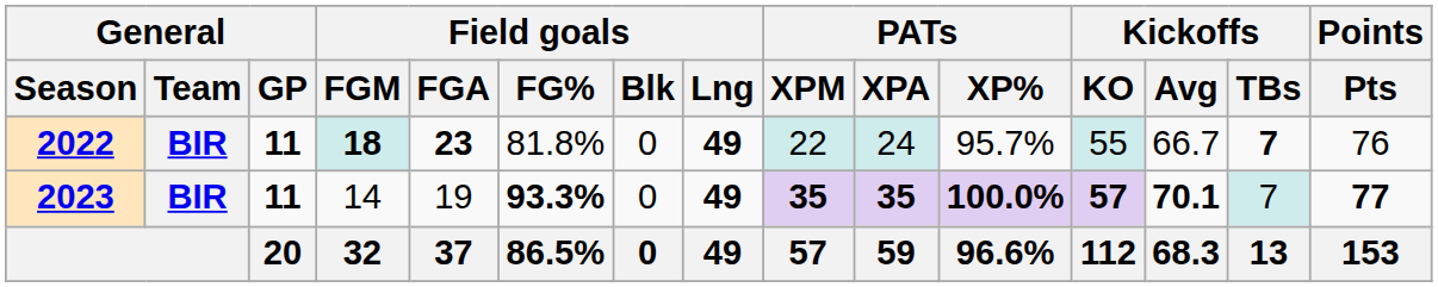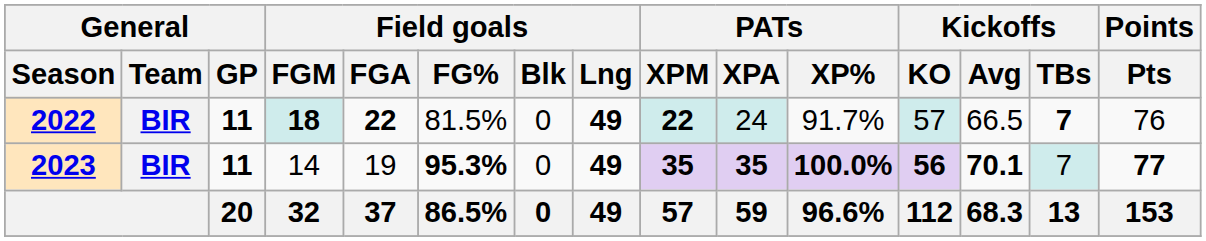2022 | Field goals / FGA: 23 -> 22
2022 | Field goals / FG%: 81.8% -> 81.5%
2022 | PATs / XPM: normal -> bold
2022 | PATs / XP%: 95.7% -> 91.7%
2022 | Kickoffs / KO: 55 -> 57
2022 | Kickoffs / Avg: 66.7 -> 66.5
2023 | Field goals / FG%: 93.3% -> 95.3%
2023 | Kickoffs / KO: 57 -> 56
